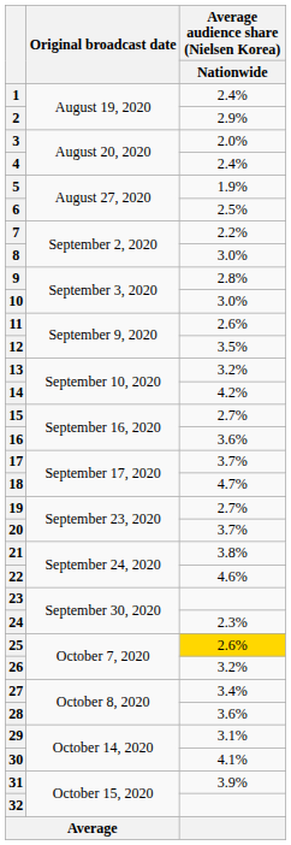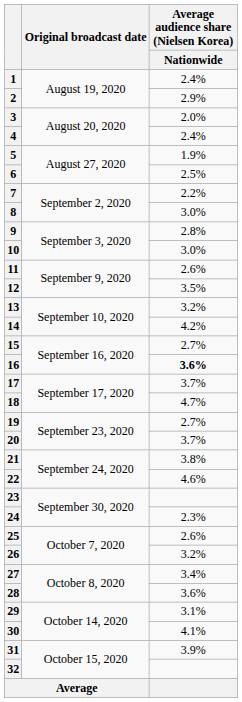16 | Average audience share (Nielsen Korea) / Nationwide: normal -> bold
25 | Average audience share (Nielsen Korea) / Nationwide: gold background -> no background
